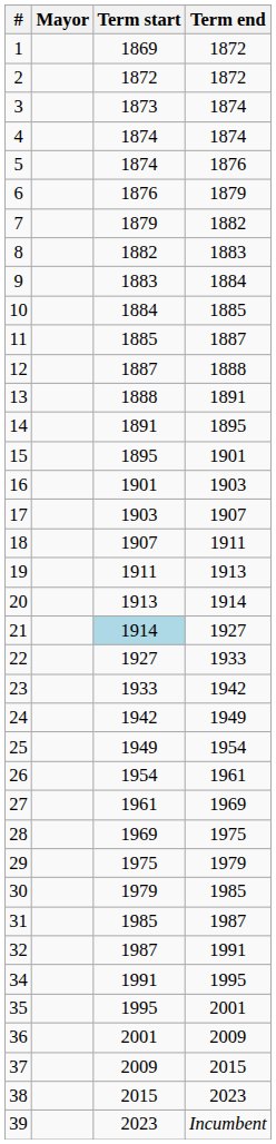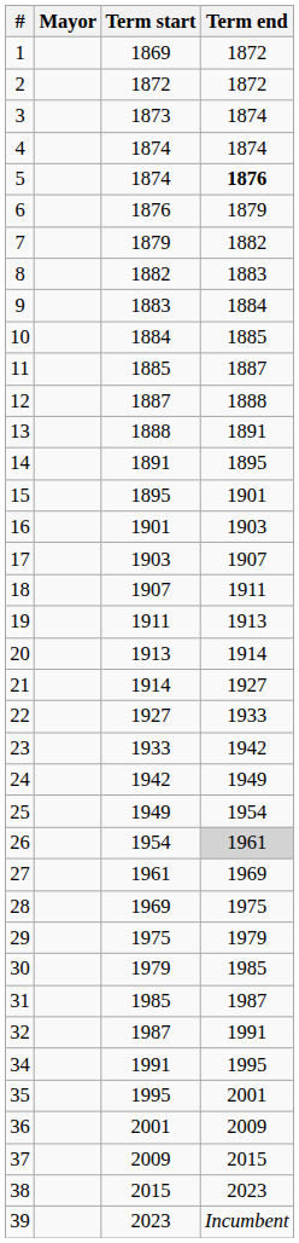5 | Term end: normal -> bold
21 | Term start: lightblue background -> no background
26 | Term end: no background -> lightgrey background
